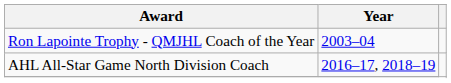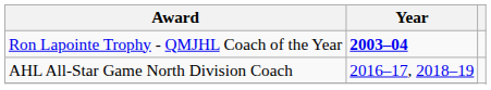Ron Lapointe Trophy - QMJHL Coach of the Year | Year: normal -> bold
